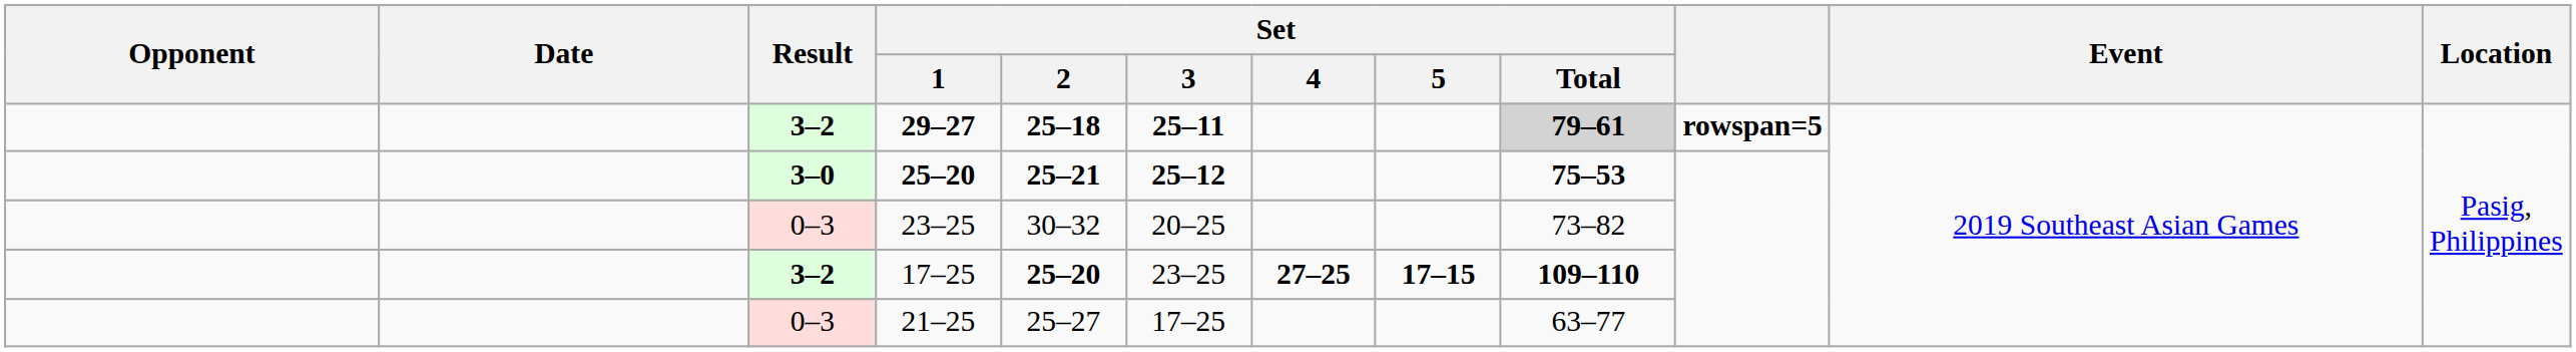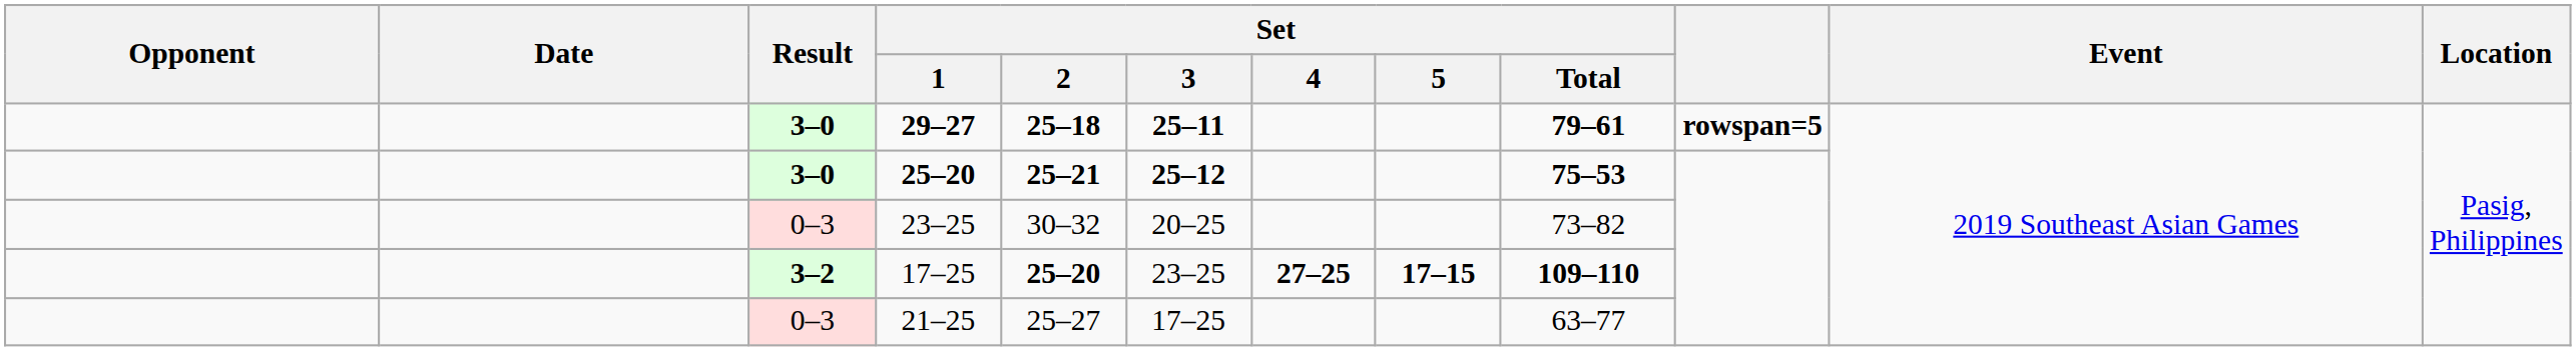29–27 | Result: 3–2 -> 3–0
29–27 | Set / Total: lightgrey background -> no background
